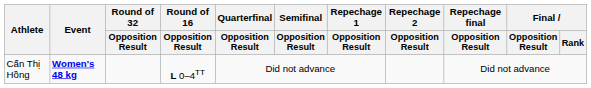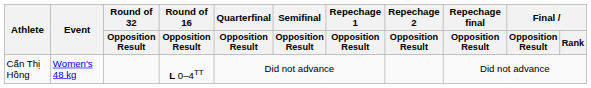Cấn Thị Hồng | Event: bold -> normal
